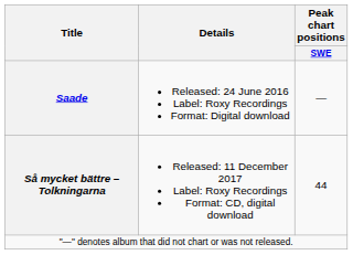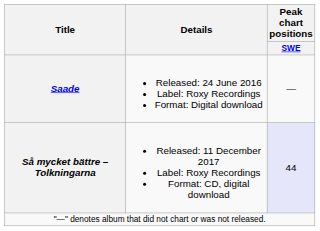Så mycket bättre – Tolkningarna | Peak chart positions / SWE: no background -> lavender background
